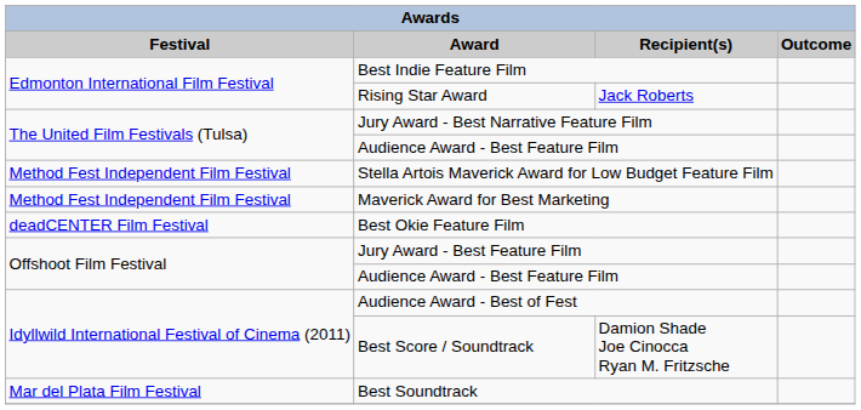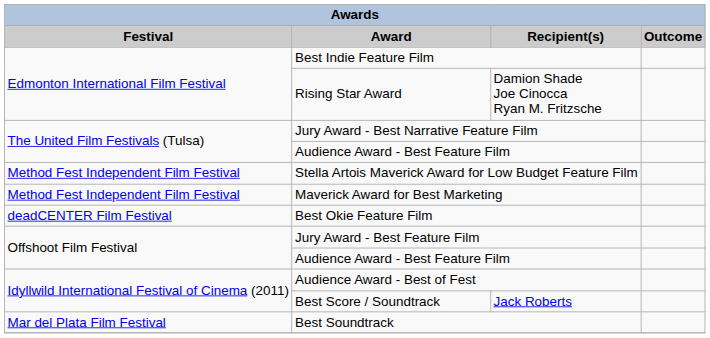Rising Star Award | Recipient(s): Jack Roberts -> Damion Shade Joe Cinocca Ryan M. Fritzsche
Best Score / Soundtrack | Recipient(s): Damion Shade Joe Cinocca Ryan M. Fritzsche -> Jack Roberts
